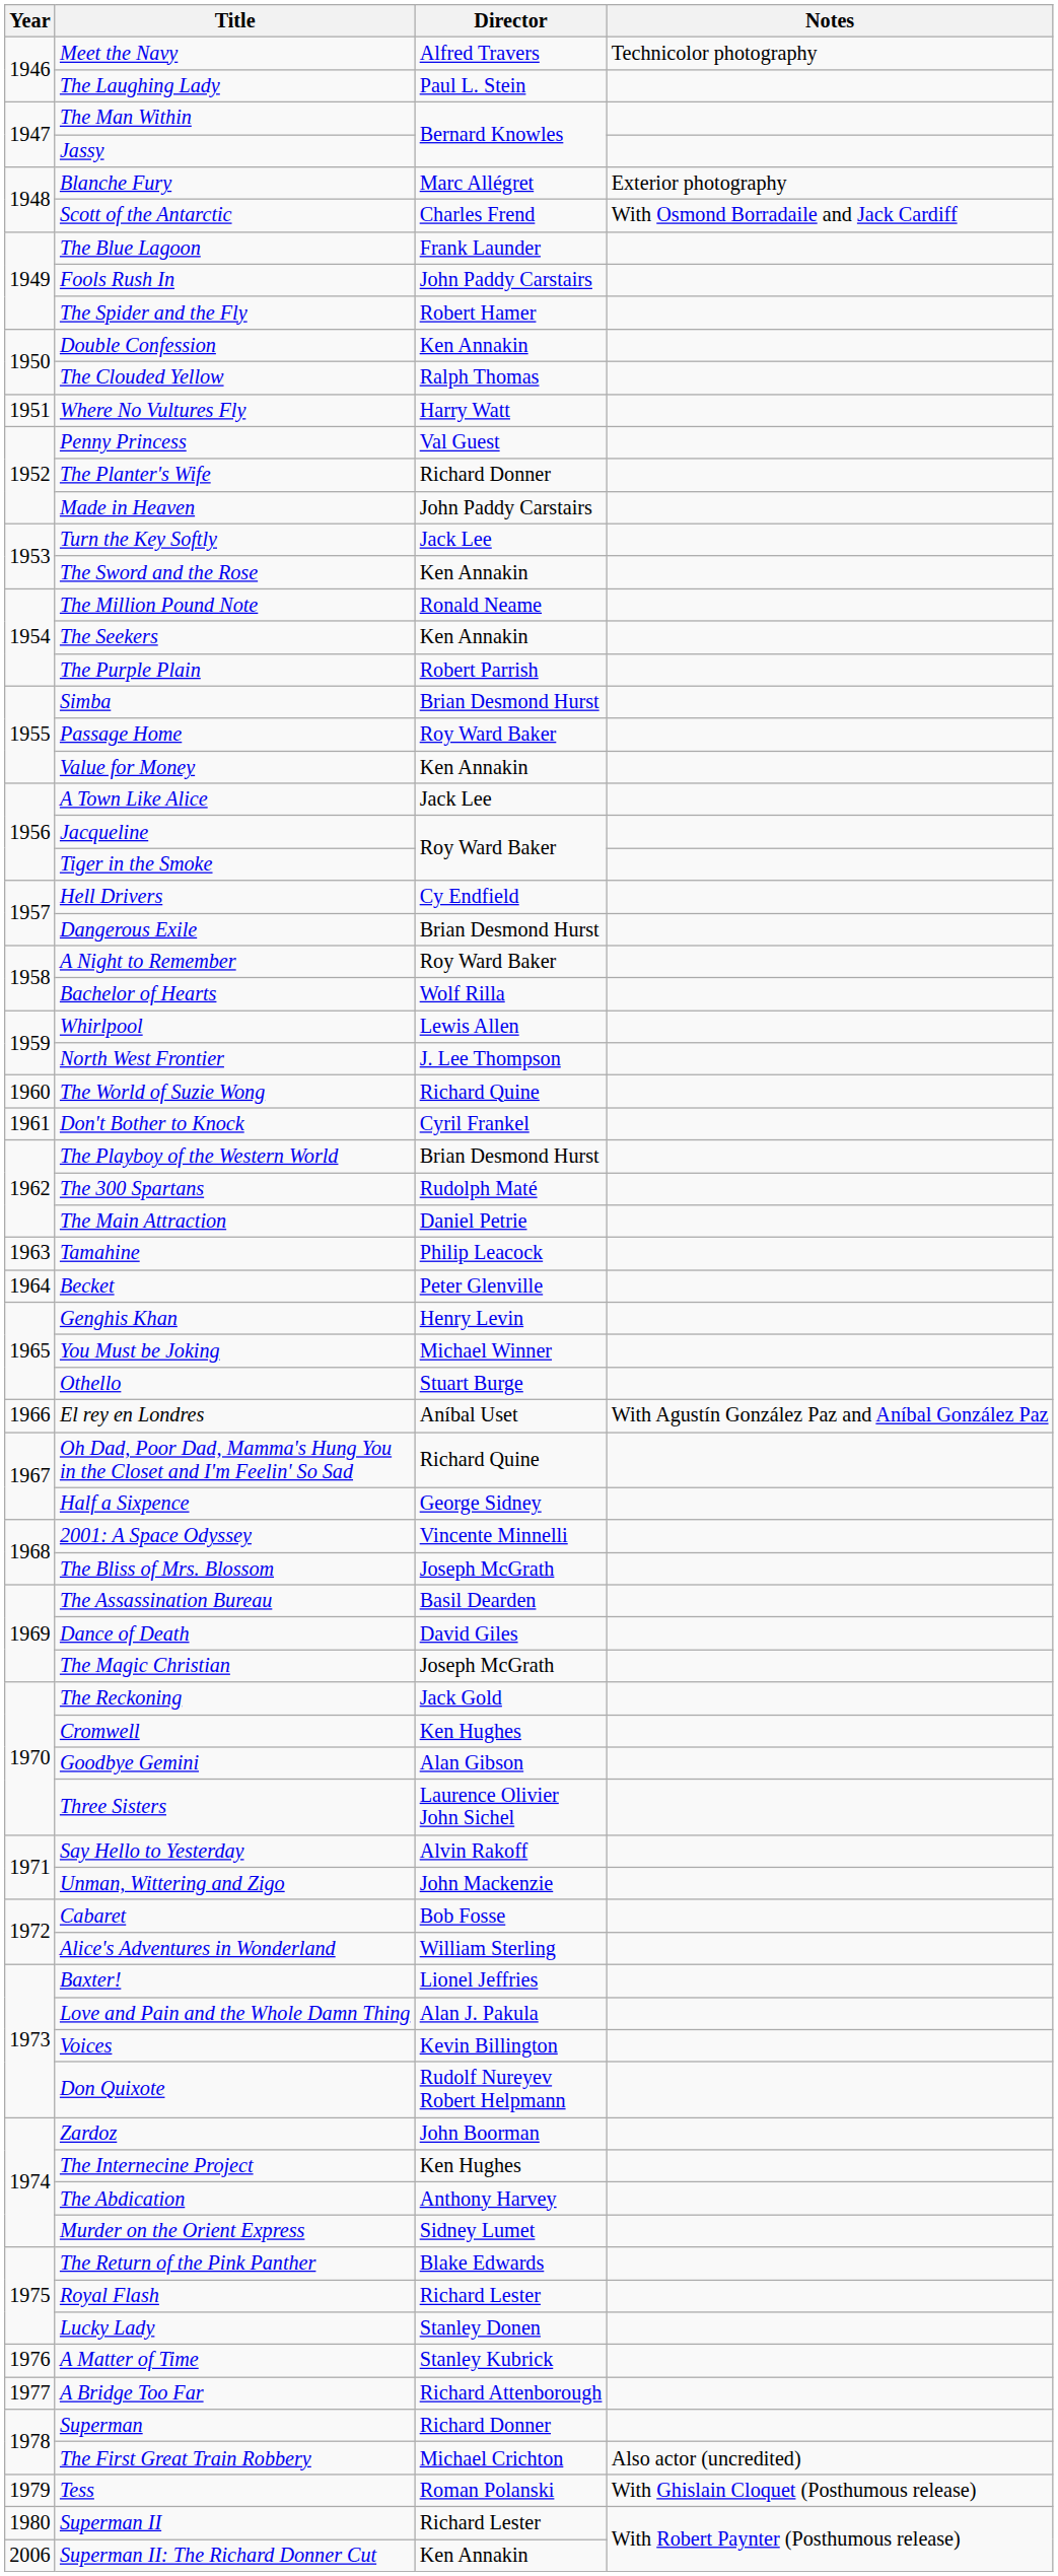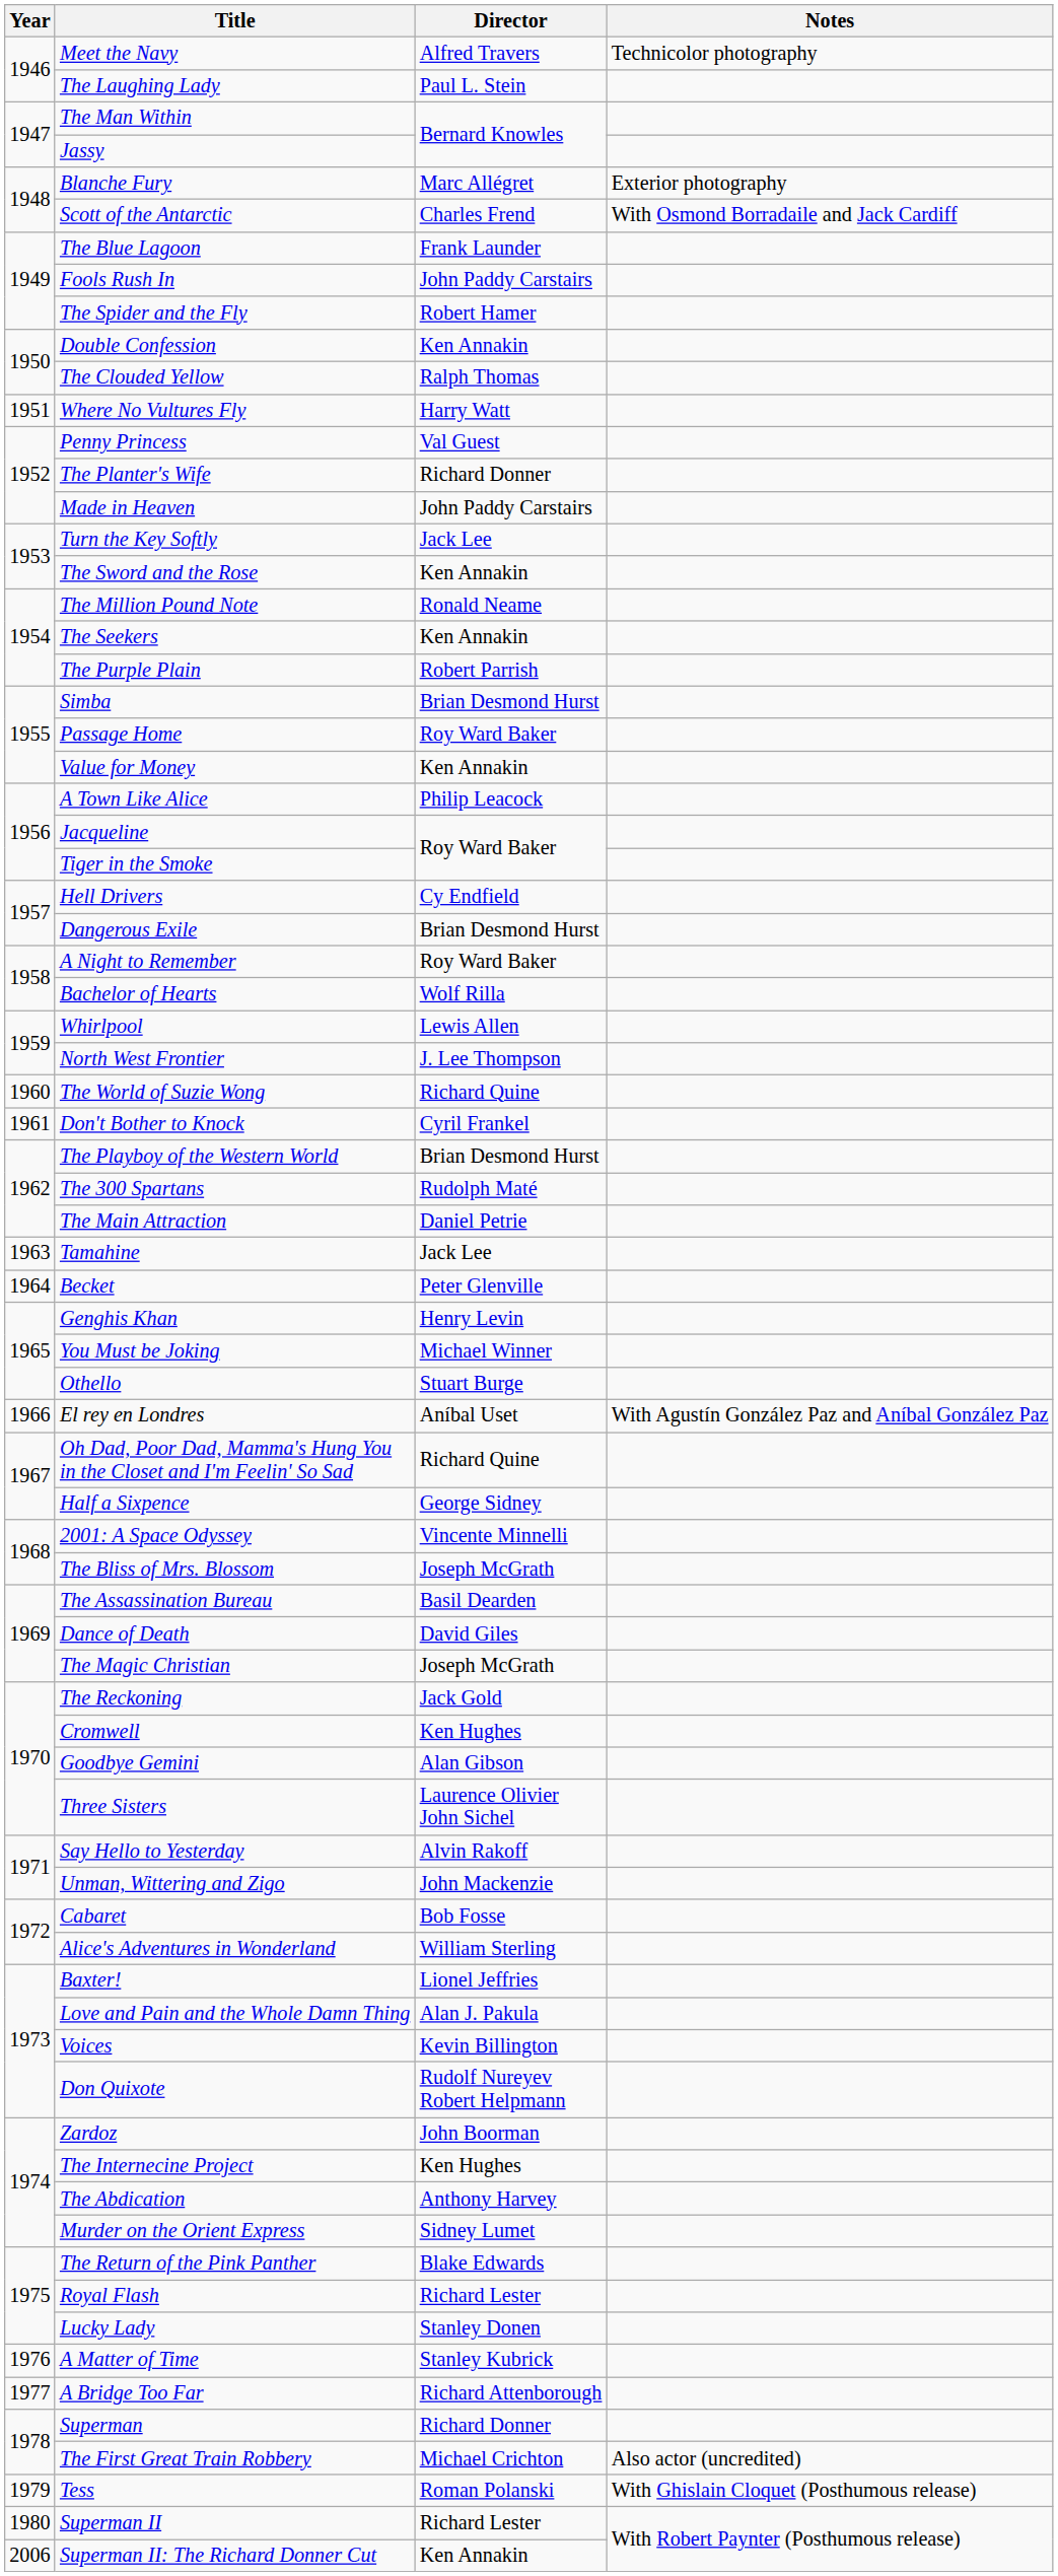A Town Like Alice | Director: Jack Lee -> Philip Leacock
Tamahine | Director: Philip Leacock -> Jack Lee
